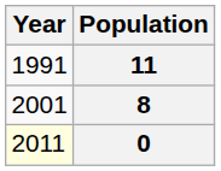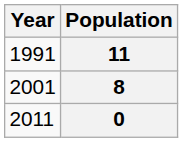0 | Year: lightyellow background -> no background
